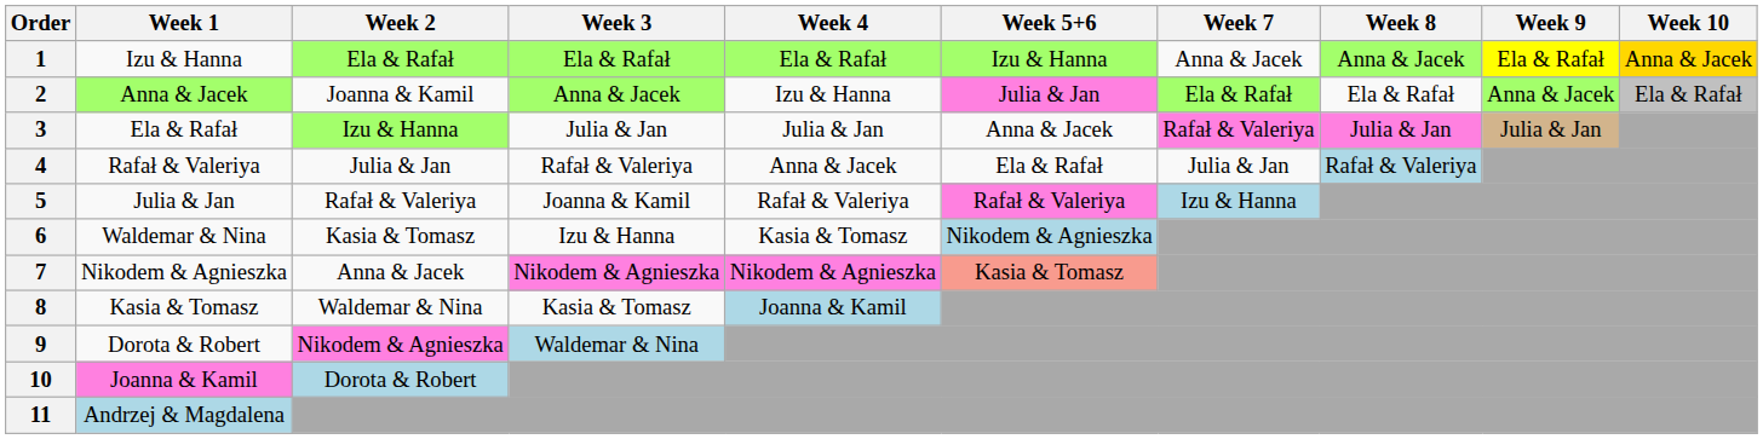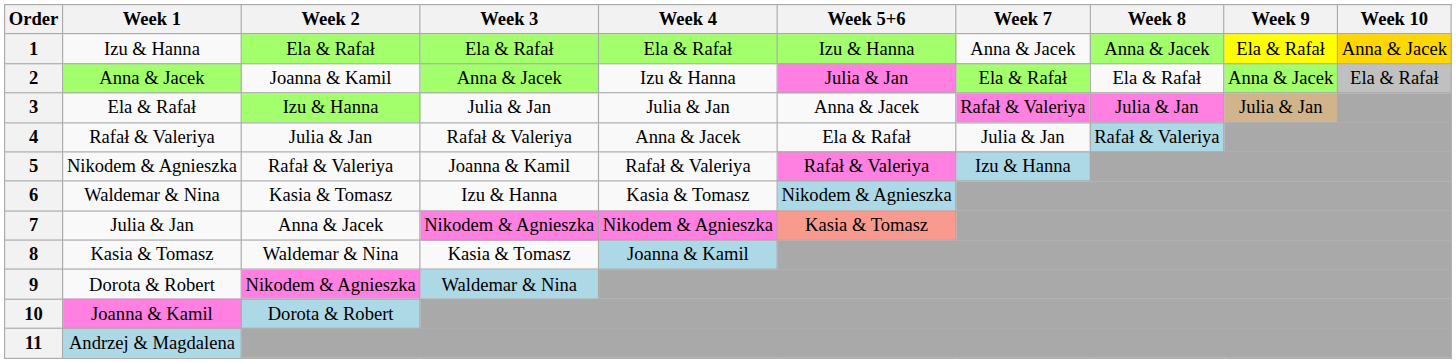5 | Week 1: Julia & Jan -> Nikodem & Agnieszka
7 | Week 1: Nikodem & Agnieszka -> Julia & Jan
